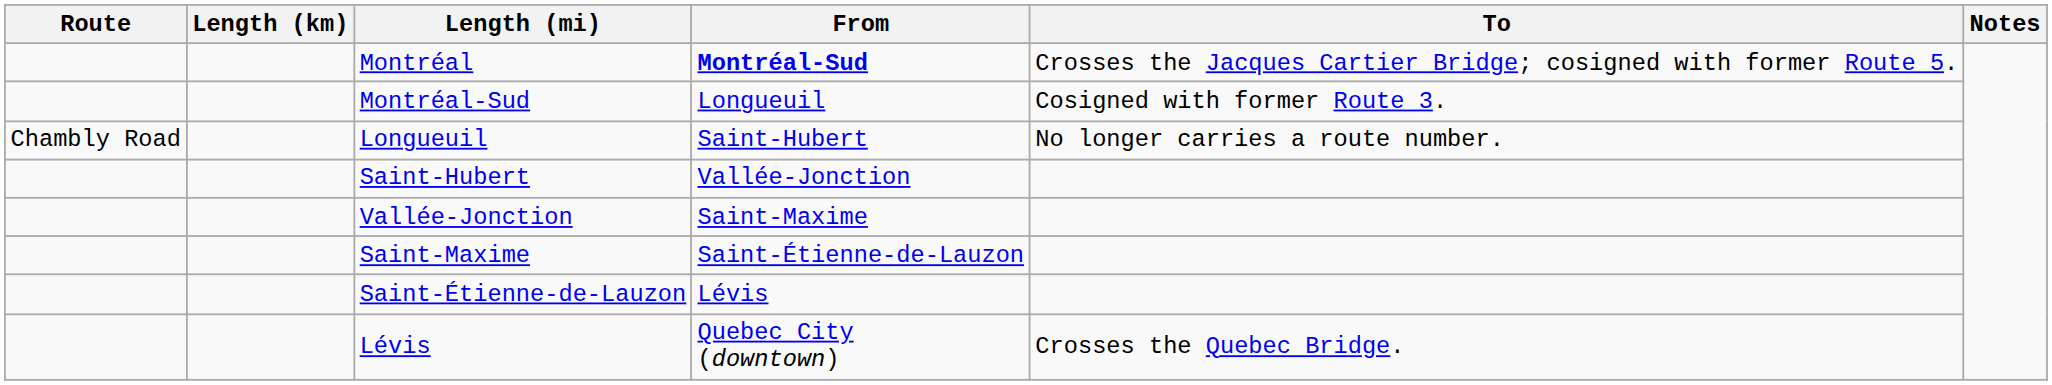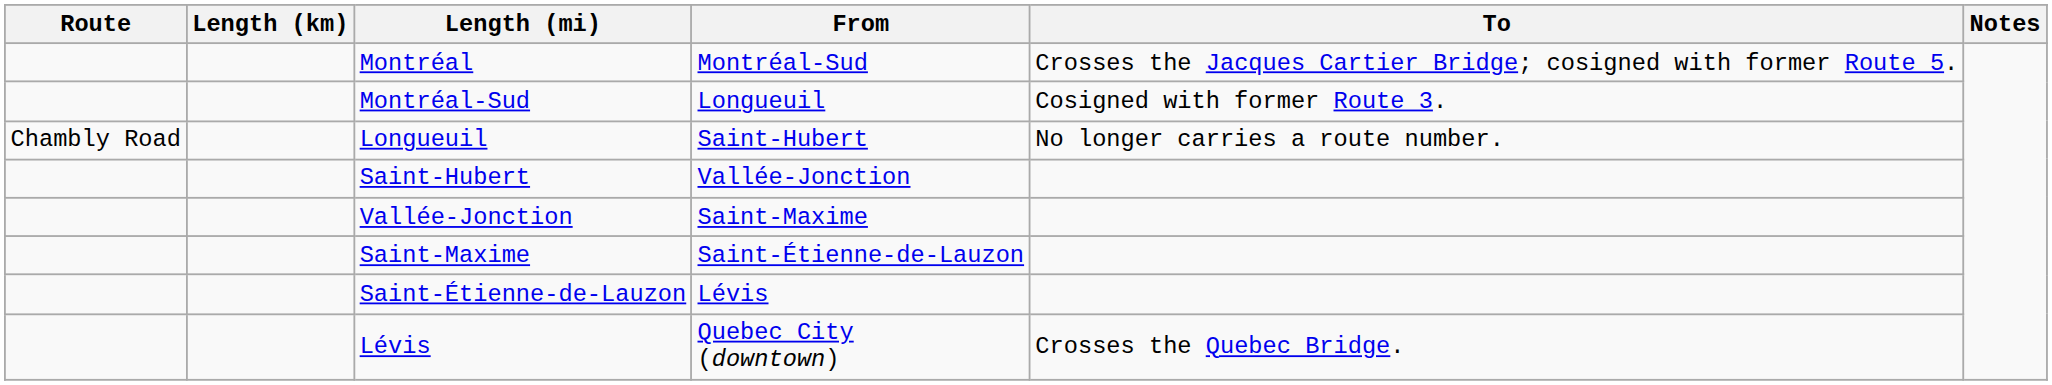Montréal | From: bold -> normal
